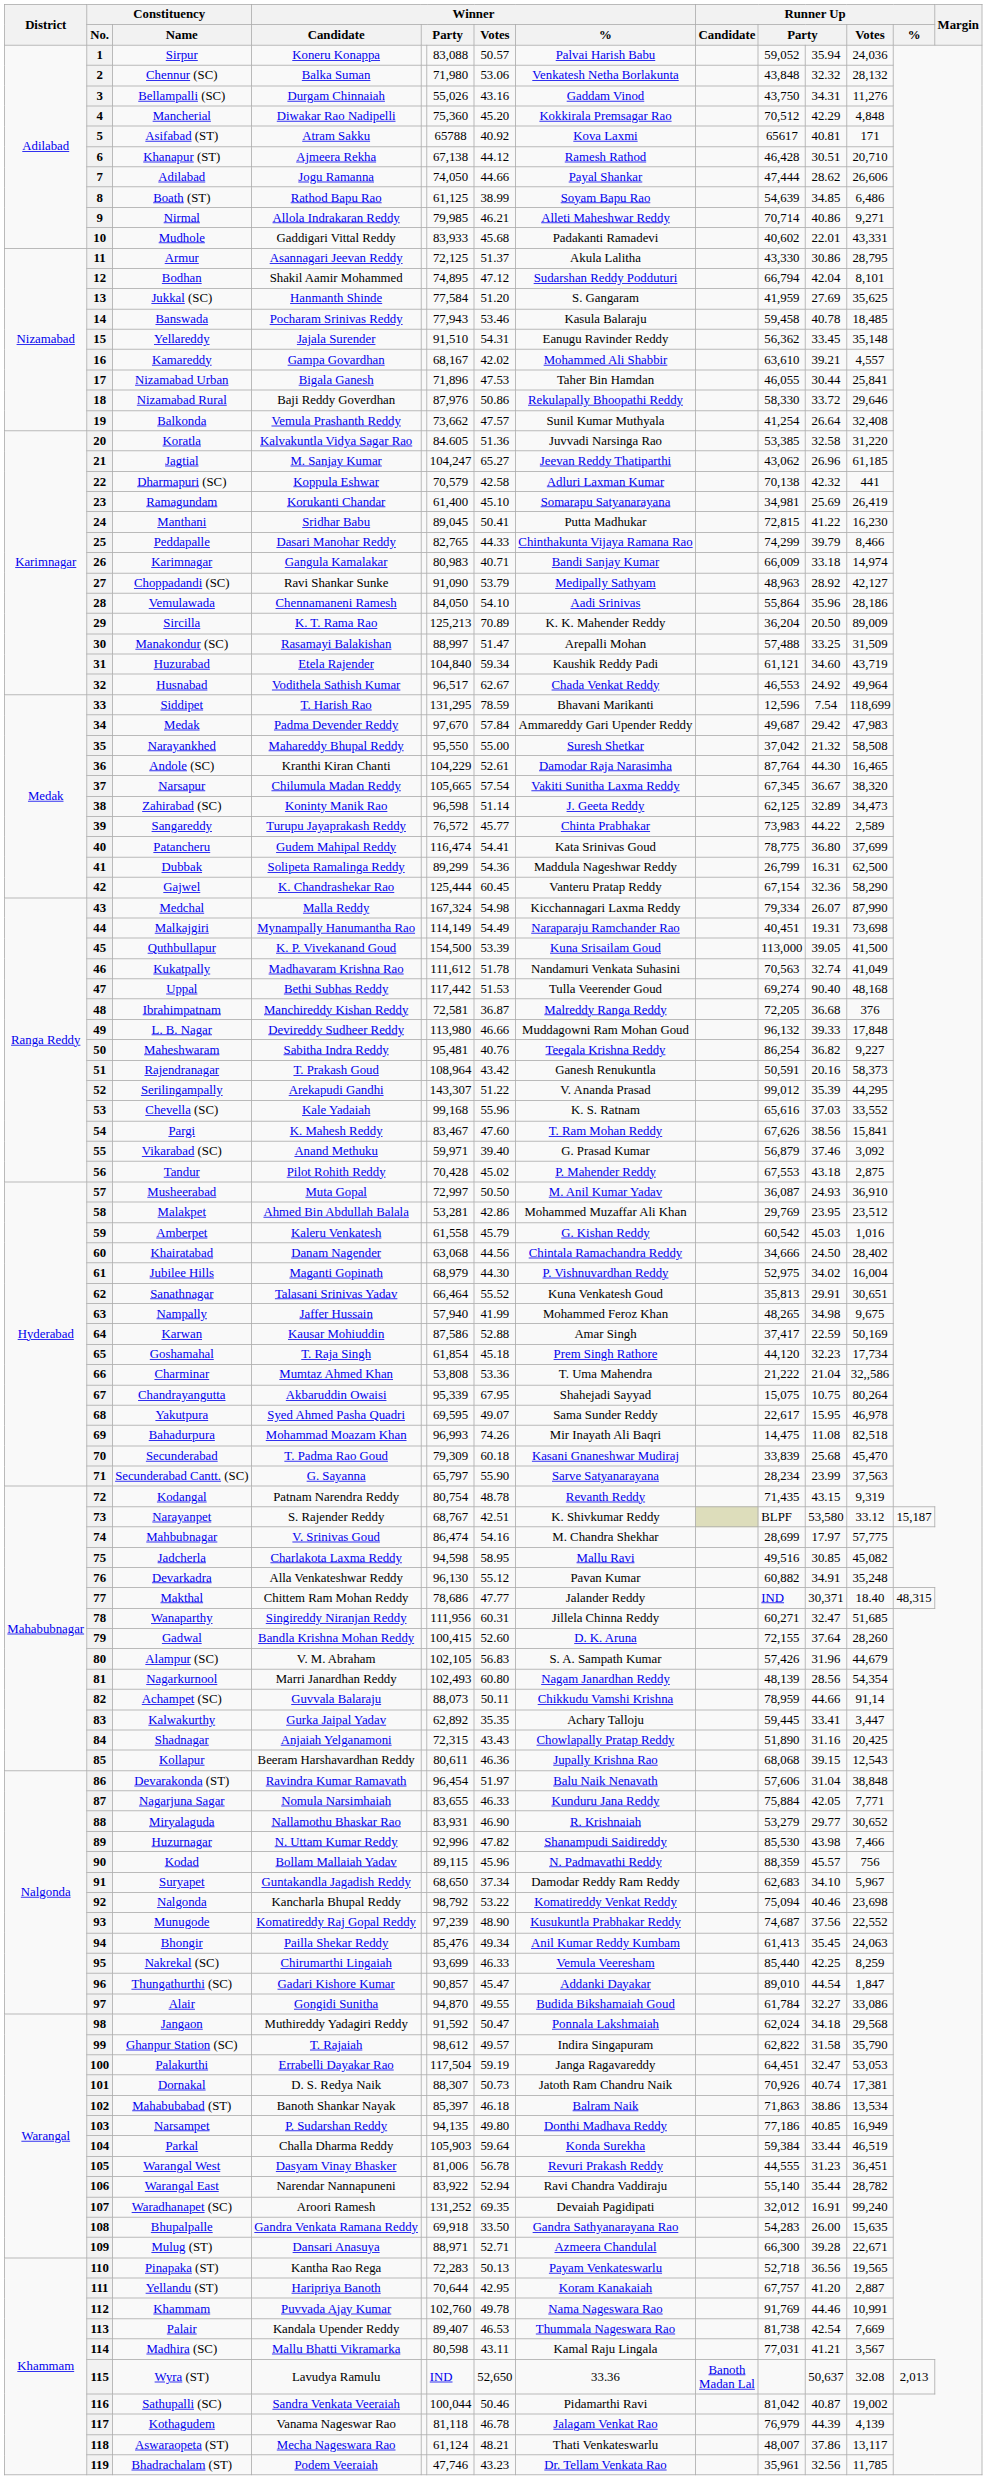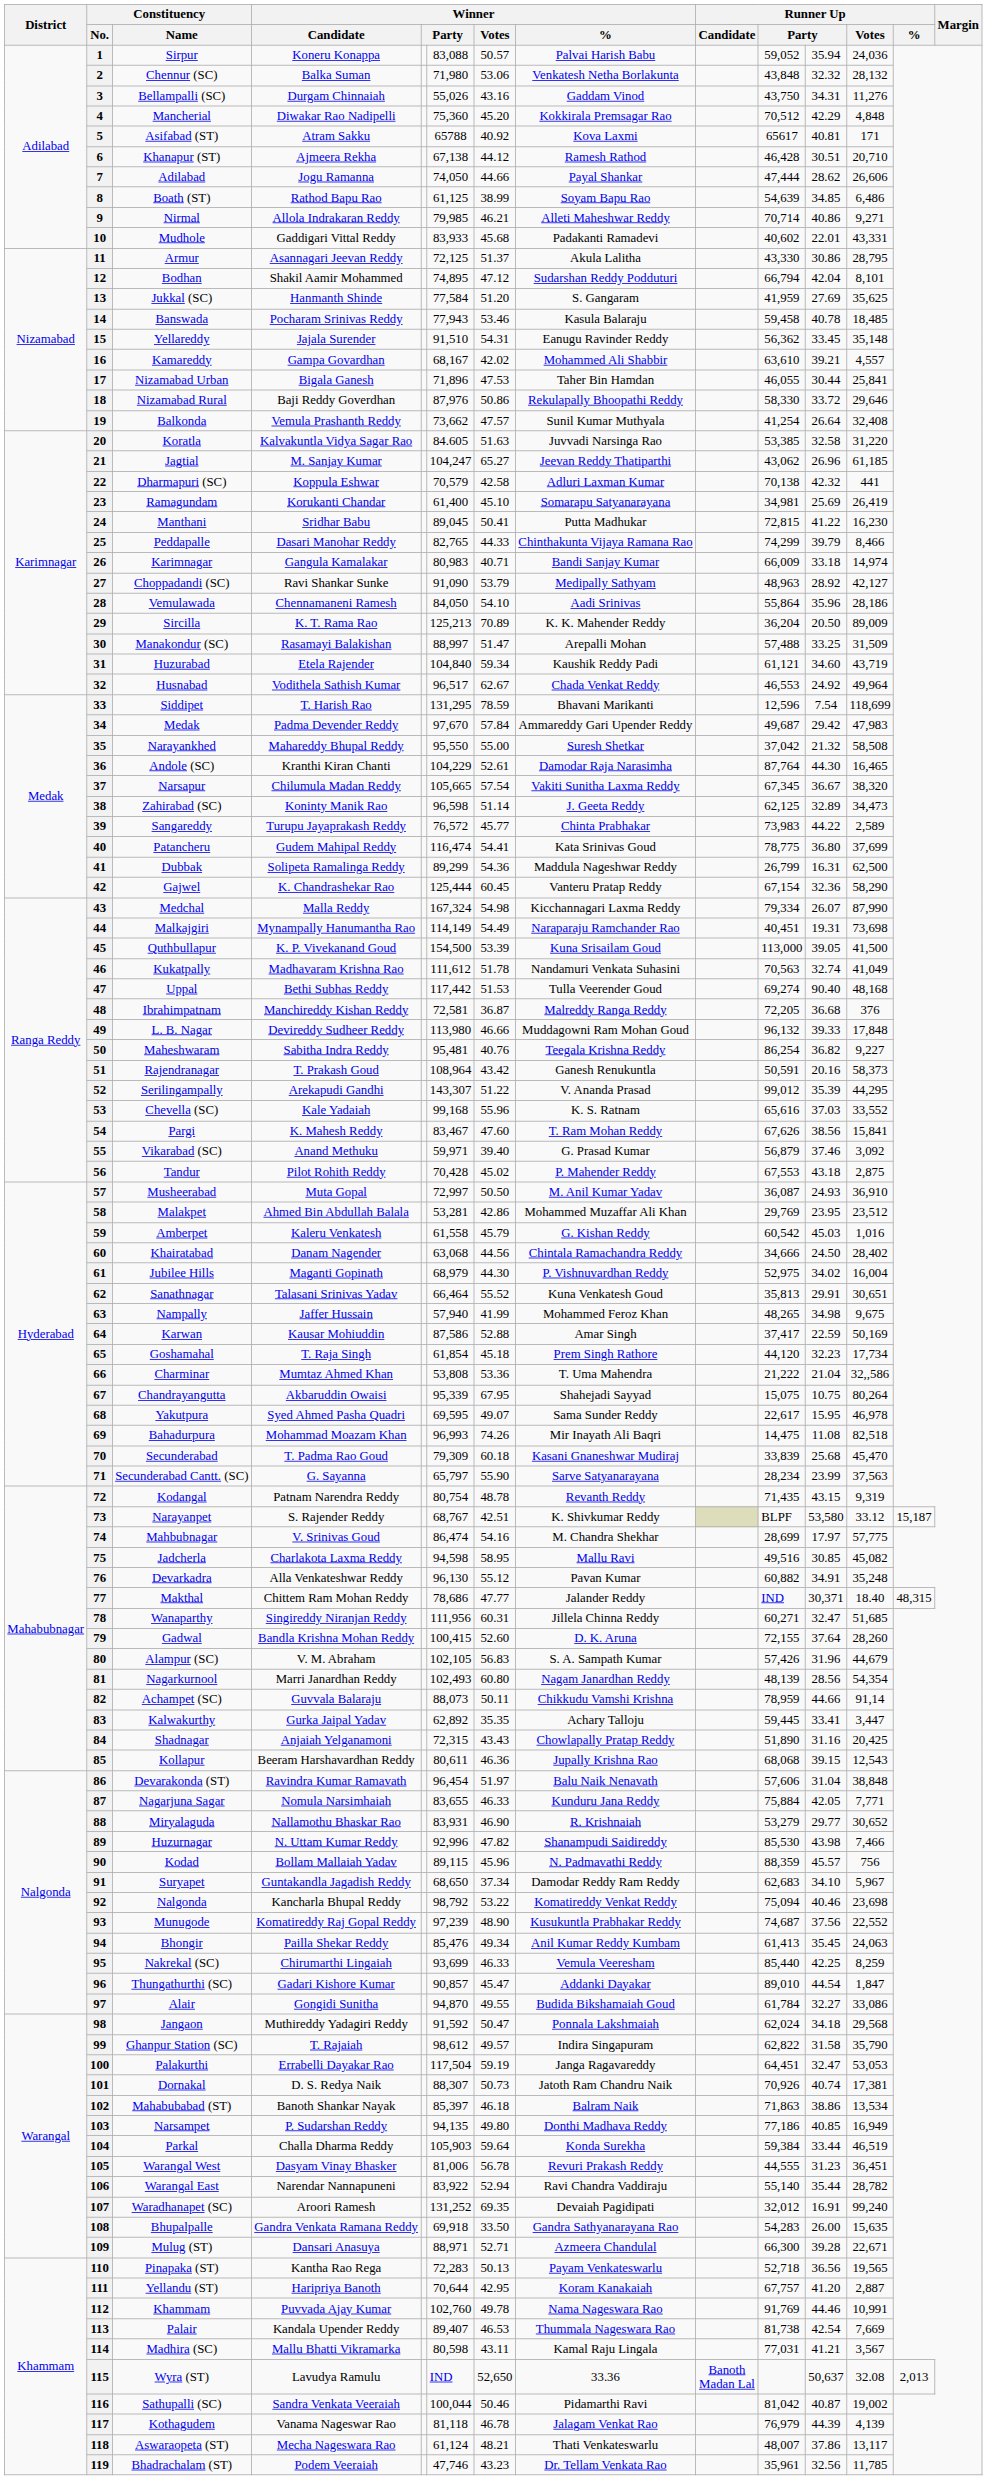20 | Winner / Votes: 51.36 -> 51.63
